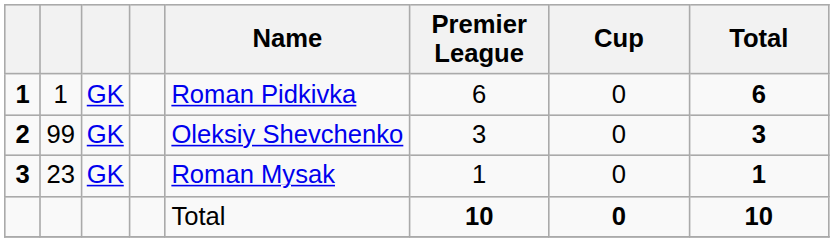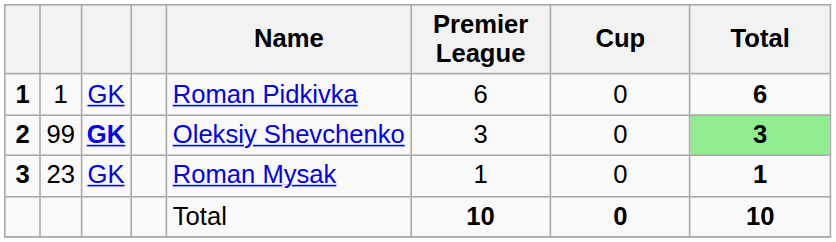2 | column 3: normal -> bold
2 | Total: no background -> lightgreen background
